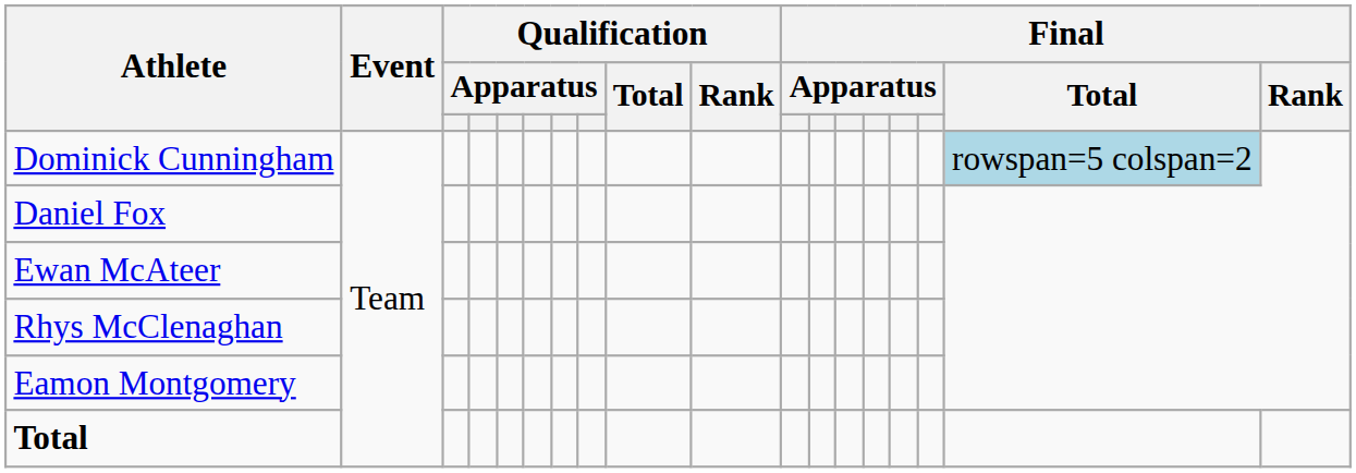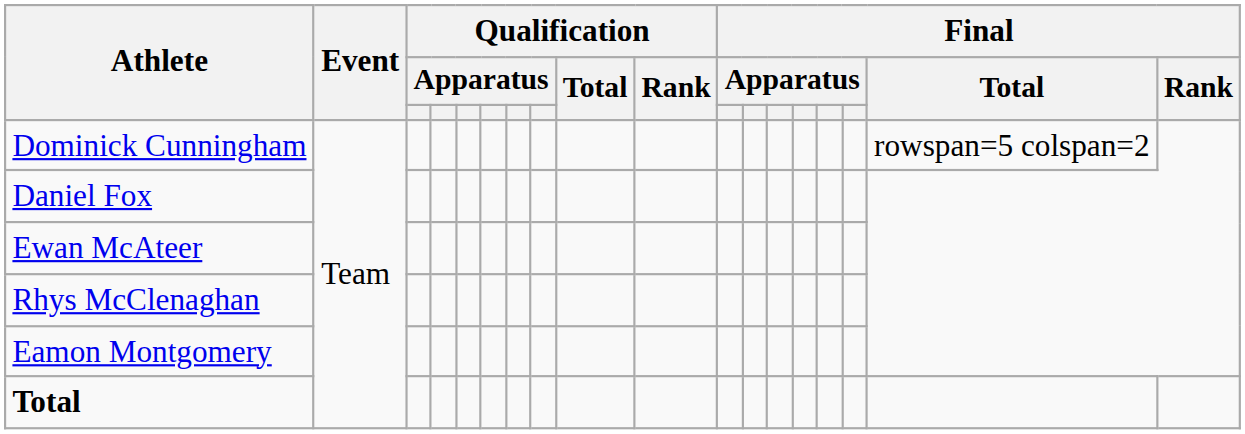Dominick Cunningham | Final / Total: lightblue background -> no background
